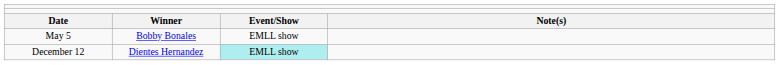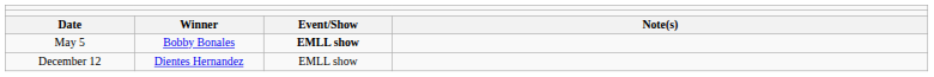May 5 | column 3: normal -> bold
December 12 | column 3: paleturquoise background -> no background
